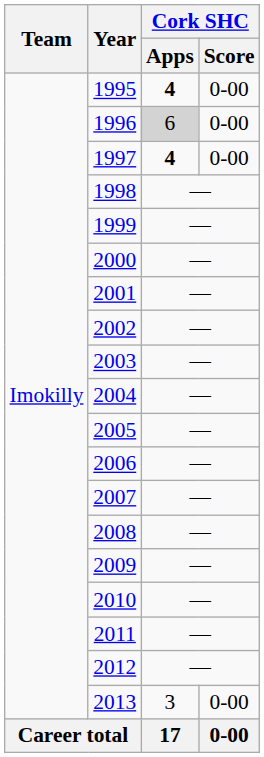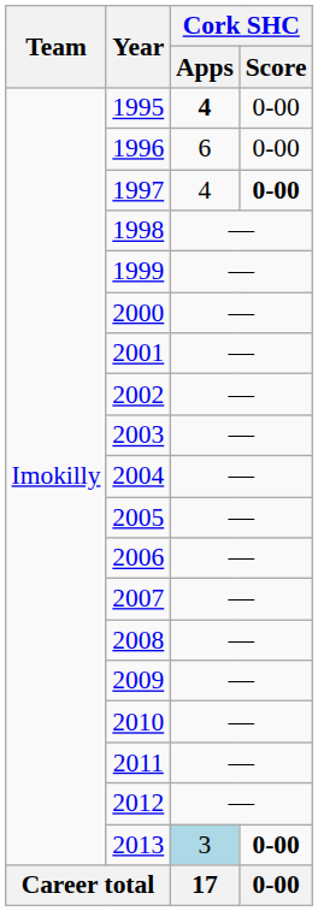1996 | Cork SHC / Apps: lightgrey background -> no background
1997 | Cork SHC / Apps: bold -> normal
1997 | Cork SHC / Score: normal -> bold
2013 | Cork SHC / Apps: no background -> lightblue background
2013 | Cork SHC / Score: normal -> bold
